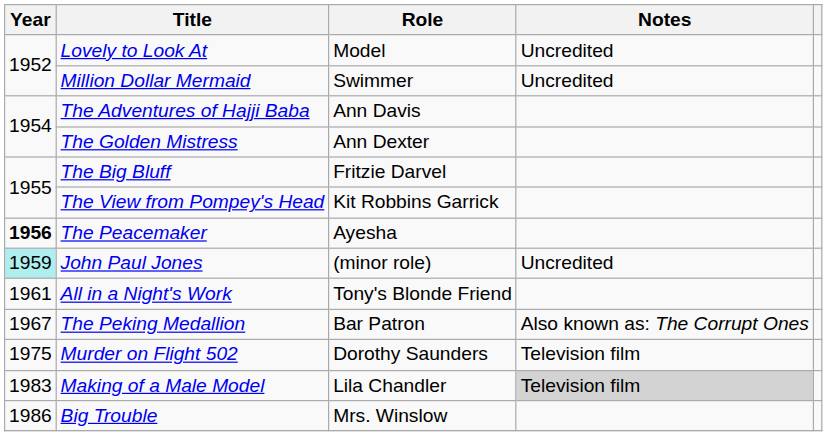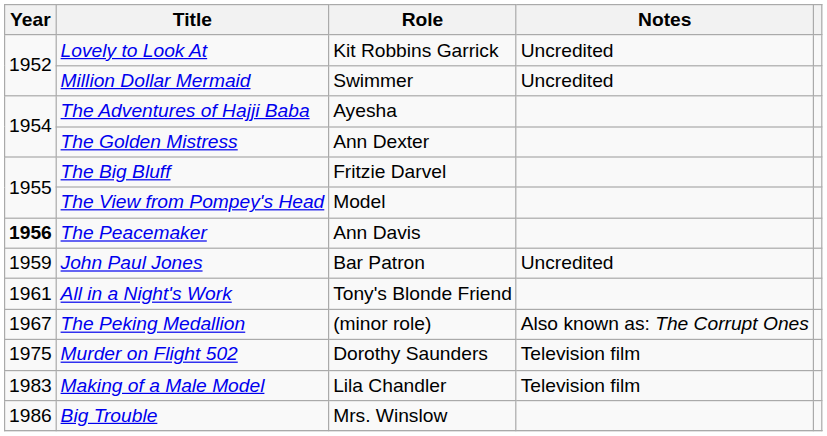Lovely to Look At | Role: Model -> Kit Robbins Garrick
The Adventures of Hajji Baba | Role: Ann Davis -> Ayesha
The View from Pompey's Head | Role: Kit Robbins Garrick -> Model
The Peacemaker | Role: Ayesha -> Ann Davis
John Paul Jones | Year: paleturquoise background -> no background
John Paul Jones | Role: (minor role) -> Bar Patron
The Peking Medallion | Role: Bar Patron -> (minor role)
Making of a Male Model | Notes: lightgrey background -> no background
